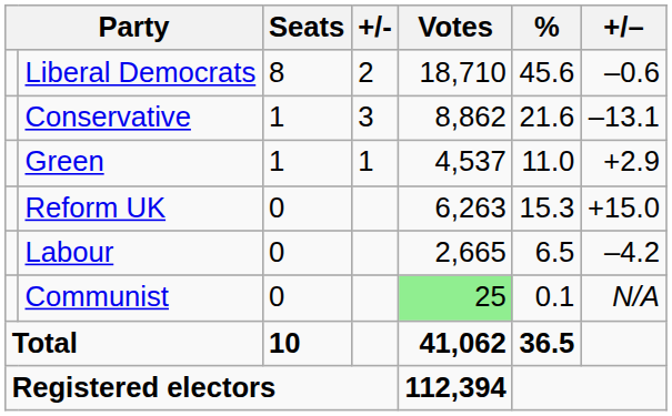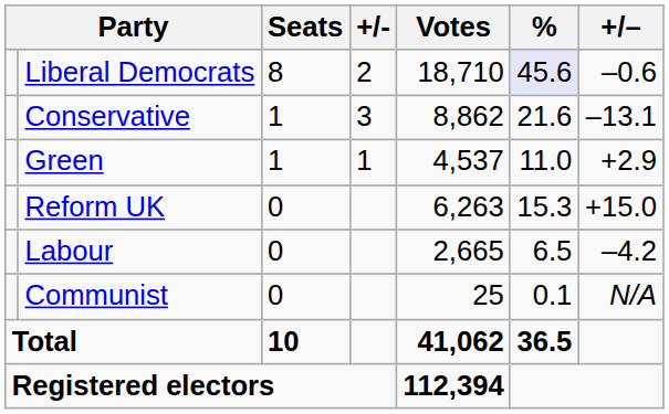Liberal Democrats | %: no background -> lavender background
Communist | Votes: lightgreen background -> no background
